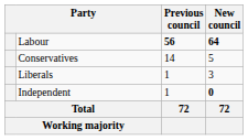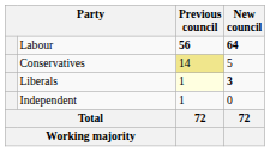Conservatives | Previous council: no background -> khaki background
Liberals | Previous council: no background -> lightyellow background
Liberals | New council: normal -> bold
Independent | New council: bold -> normal
